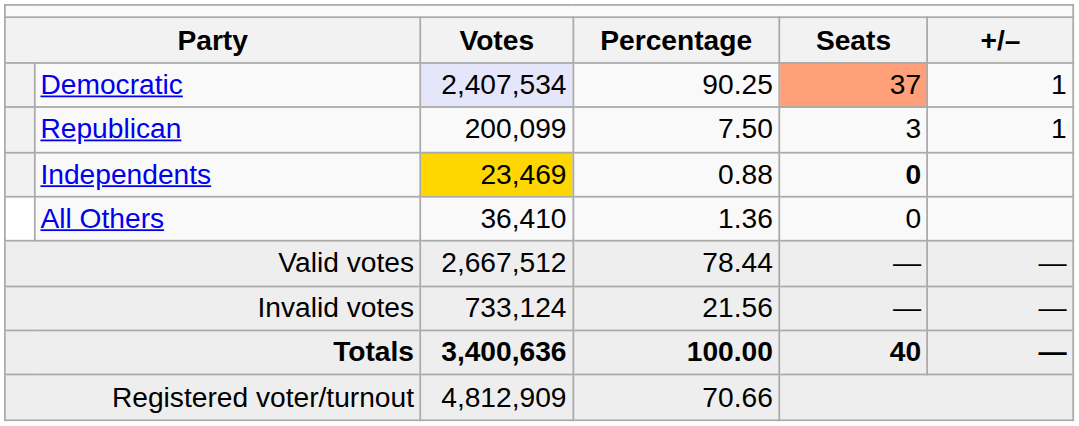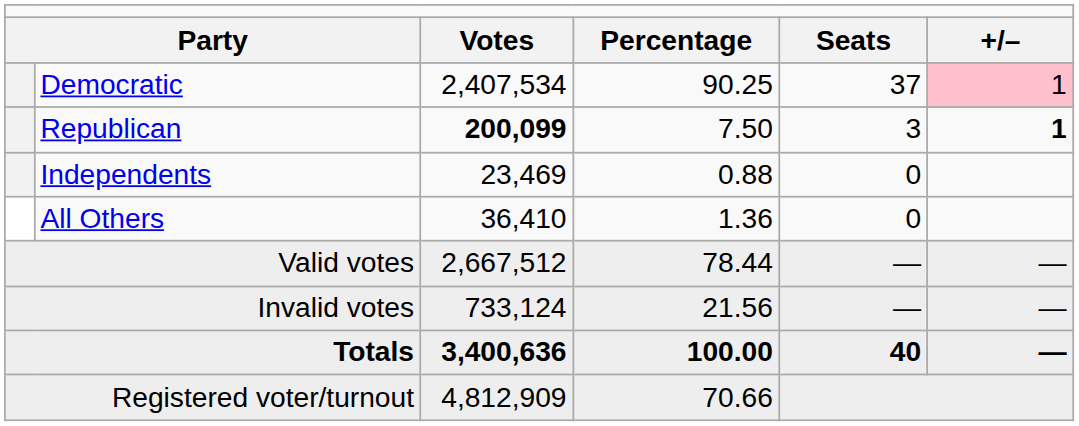Democratic | column 3: lavender background -> no background
Democratic | column 5: lightsalmon background -> no background
Democratic | column 6: no background -> pink background
Republican | column 3: normal -> bold
Republican | column 6: normal -> bold
Independents | column 3: gold background -> no background
Independents | column 5: bold -> normal
